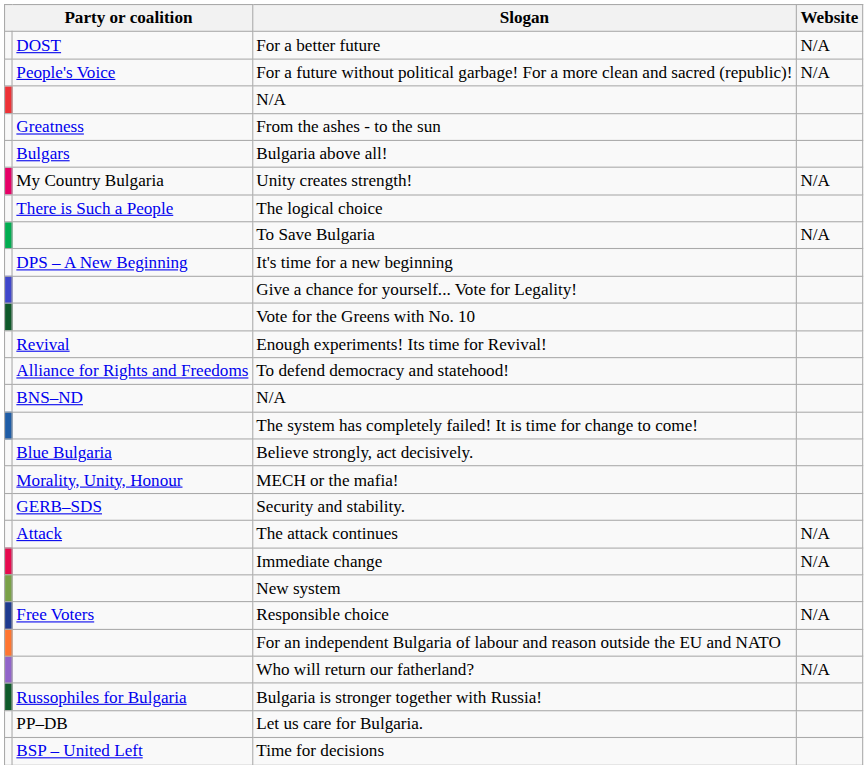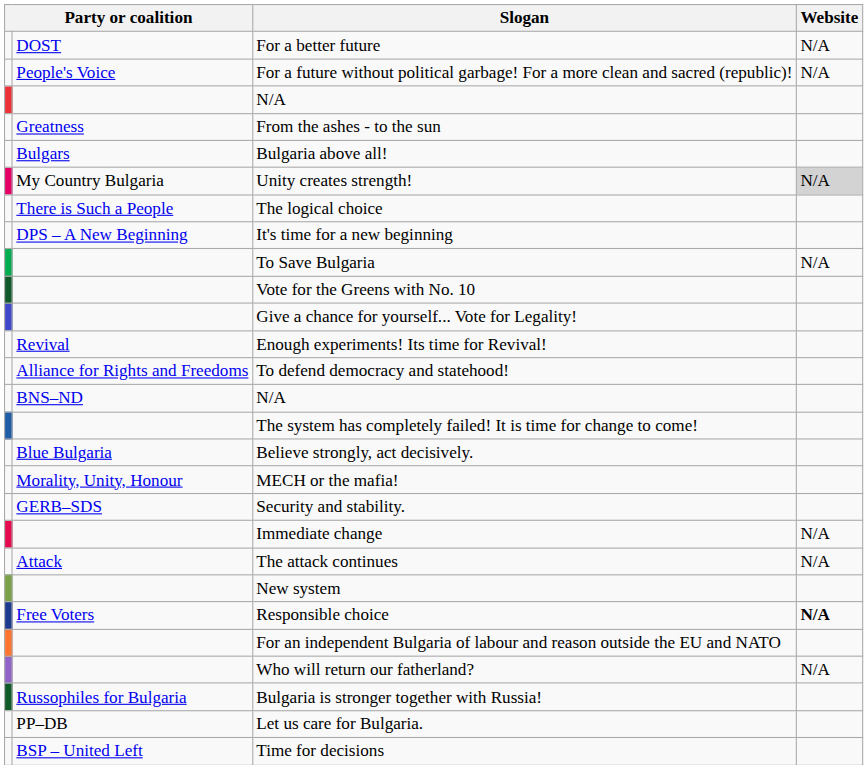Unity creates strength! | Website: no background -> lightgrey background
rows swapped: It's time for a new beginning <-> To Save Bulgaria
rows swapped: Vote for the Greens with No. 10 <-> Give a chance for yourself... Vote for Legality!
rows swapped: The attack continues <-> Immediate change
Responsible choice | Website: normal -> bold
